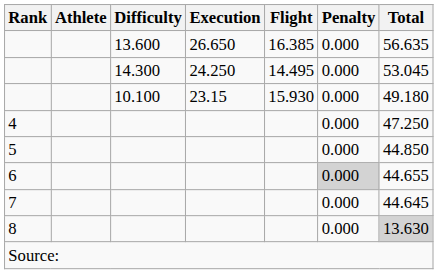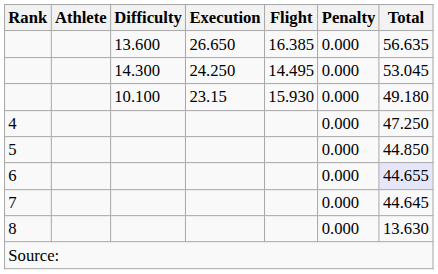6 | Penalty: lightgrey background -> no background
6 | Total: no background -> lavender background
8 | Total: lightgrey background -> no background
